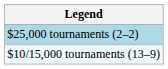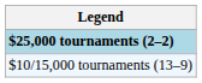row 2 | column 1: normal -> bold
